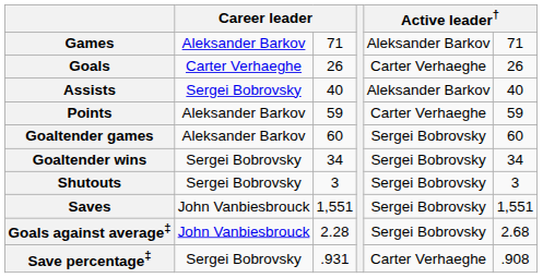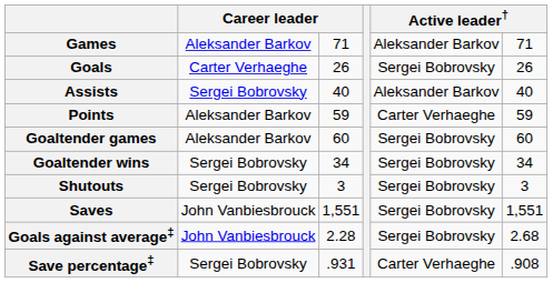Goals | column 5: Carter Verhaeghe -> Sergei Bobrovsky
